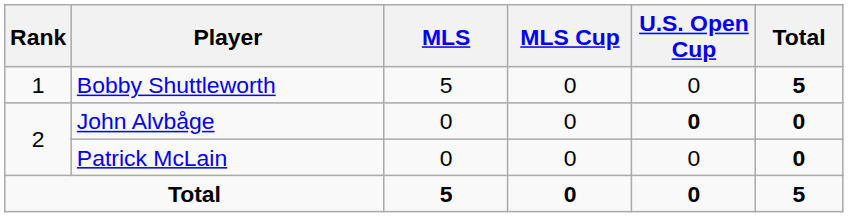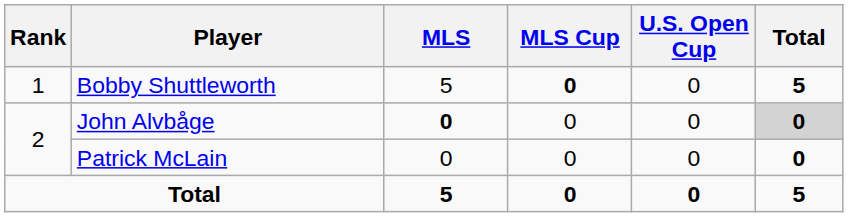Bobby Shuttleworth | MLS Cup: normal -> bold
John Alvbåge | MLS: normal -> bold
John Alvbåge | U.S. Open Cup: bold -> normal
John Alvbåge | Total: no background -> lightgrey background
